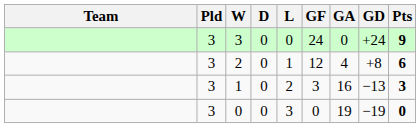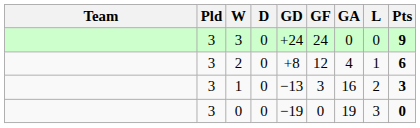columns swapped: L <-> GD
